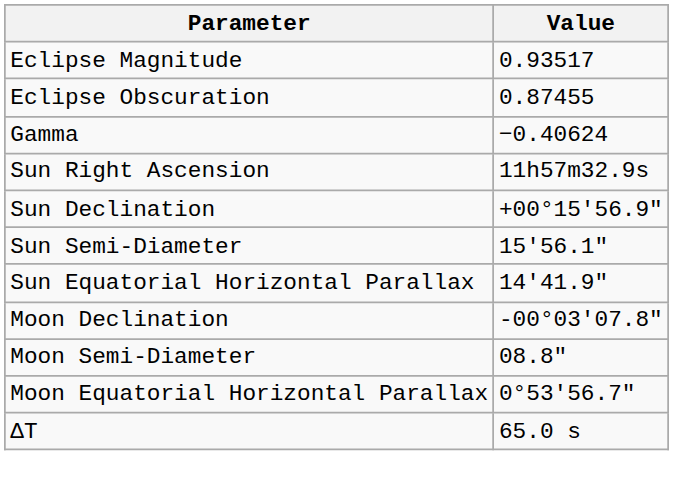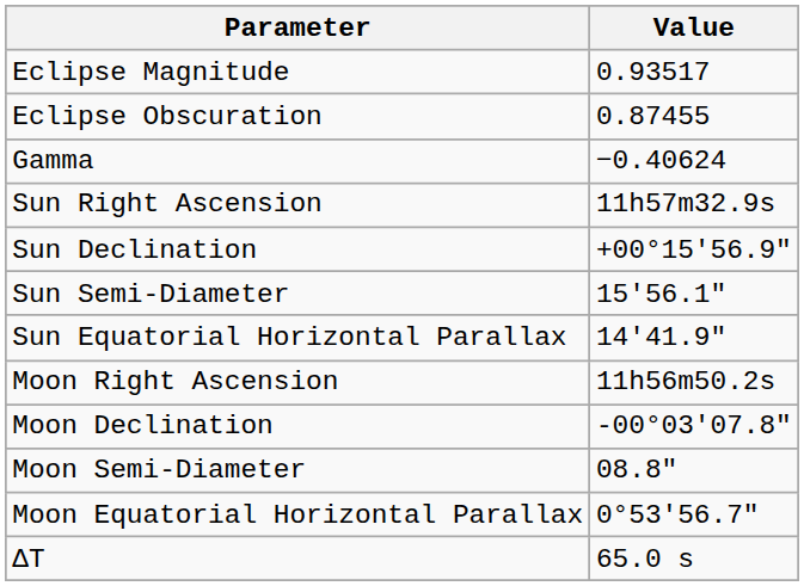+ row: Moon Right Ascension | 11h56m50.2s
